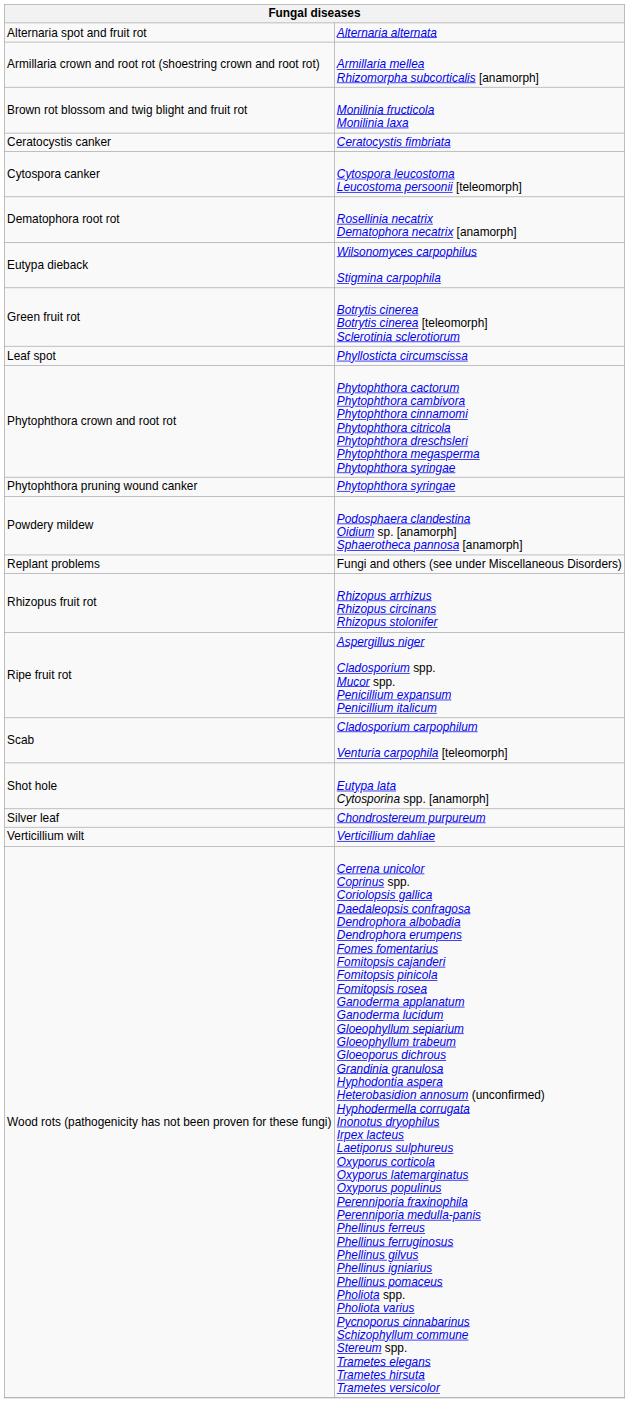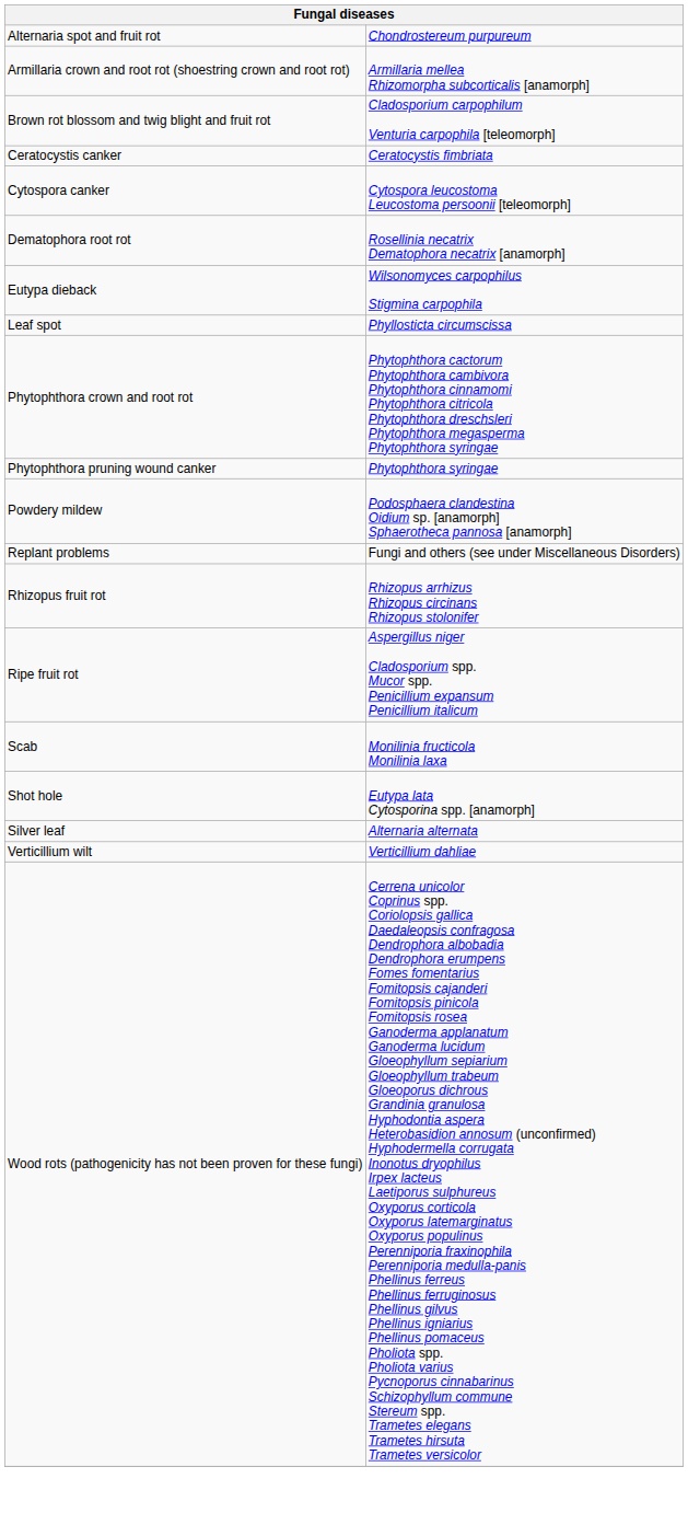Alternaria spot and fruit rot | column 2: Alternaria alternata -> Chondrostereum purpureum
Brown rot blossom and twig blight and fruit rot | column 2: Monilinia fructicola Monilinia laxa -> Cladosporium carpophilum Venturia carpophila [teleomorph]
- row: Green fruit rot | Botrytis cinerea Botrytis cinerea [teleomorph] Sclerotinia sclerotiorum
Scab | column 2: Cladosporium carpophilum Venturia carpophila [teleomorph] -> Monilinia fructicola Monilinia laxa
Silver leaf | column 2: Chondrostereum purpureum -> Alternaria alternata
